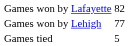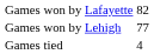Games tied | column 2: 5 -> 4
